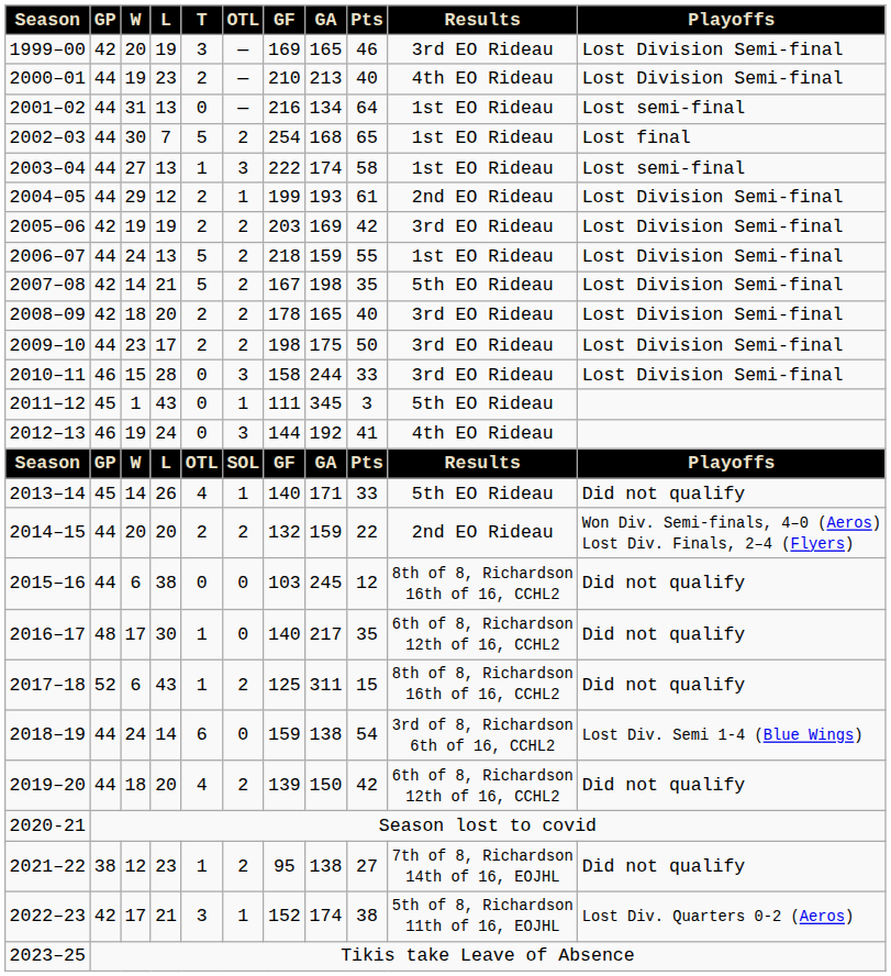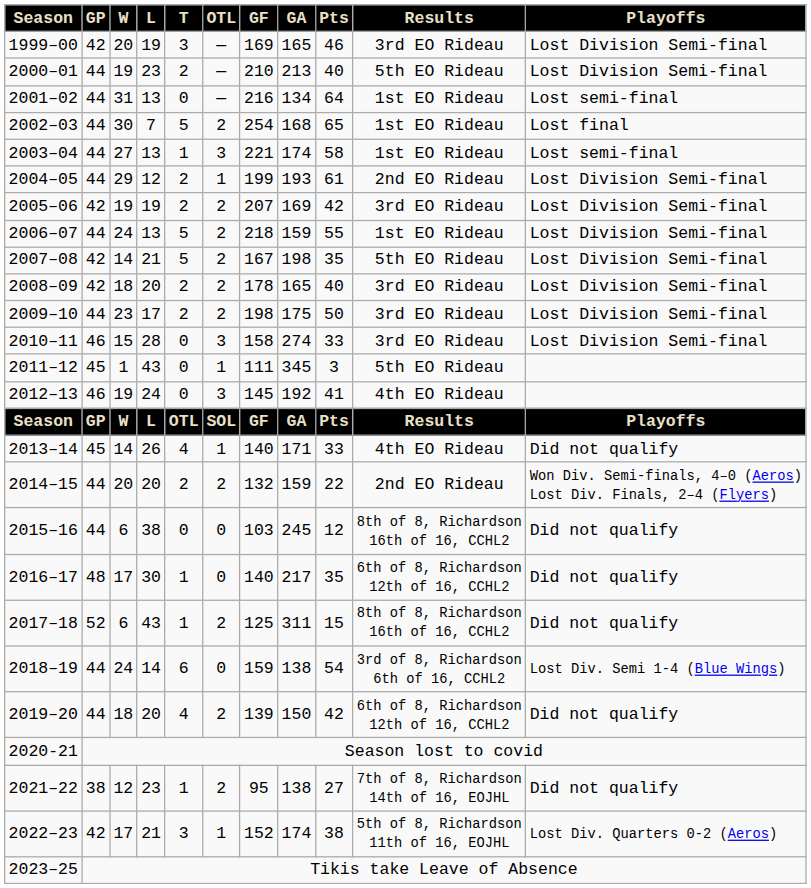2000–01 | column 10: 4th EO Rideau -> 5th EO Rideau
2003–04 | column 7: 222 -> 221
2005–06 | column 7: 203 -> 207
2010–11 | column 8: 244 -> 274
2012–13 | column 7: 144 -> 145
2013–14 | column 10: 5th EO Rideau -> 4th EO Rideau
